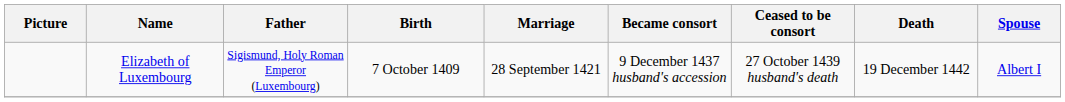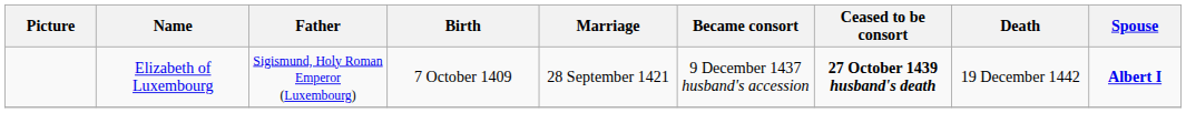Elizabeth of Luxembourg | Ceased to be consort: normal -> bold
Elizabeth of Luxembourg | Spouse: normal -> bold
